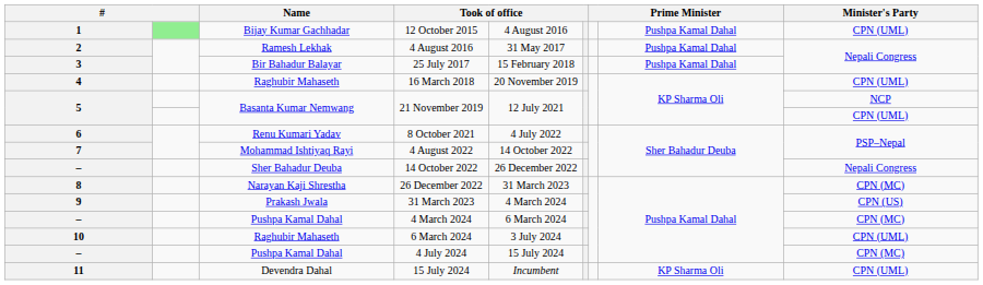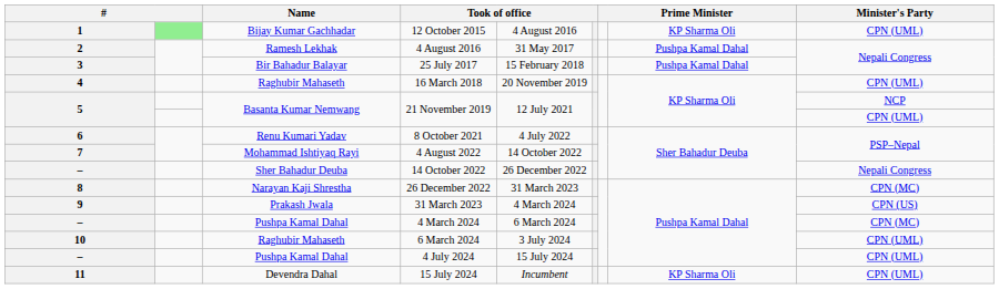12 October 2015 | column 8: Pushpa Kamal Dahal -> KP Sharma Oli
4 July 2024 | Minister's Party: CPN (MC) -> CPN (UML)
